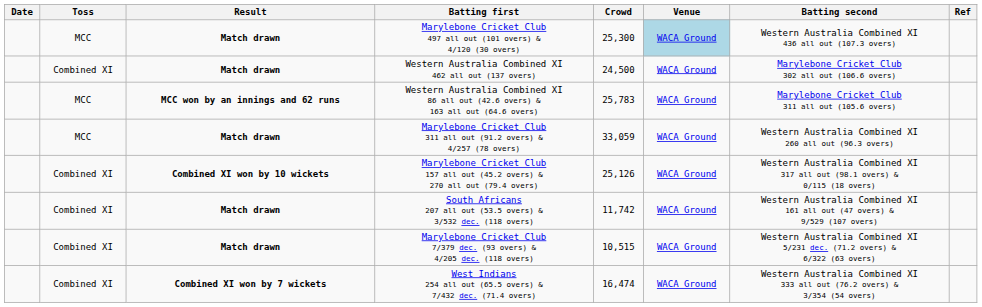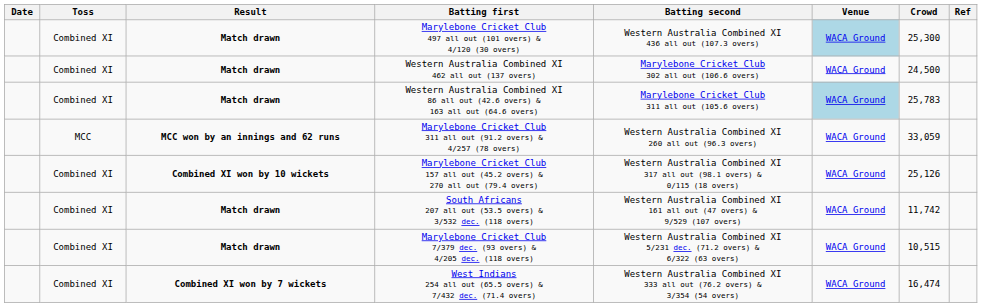columns swapped: Batting second <-> Crowd
row 2 | Toss: MCC -> Combined XI
row 4 | Toss: MCC -> Combined XI
row 4 | Result: MCC won by an innings and 62 runs -> Match drawn
row 4 | Venue: no background -> lightblue background
row 5 | Result: Match drawn -> MCC won by an innings and 62 runs
